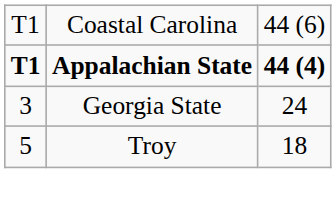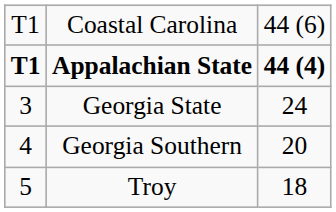+ row: 4 | Georgia Southern | 20
